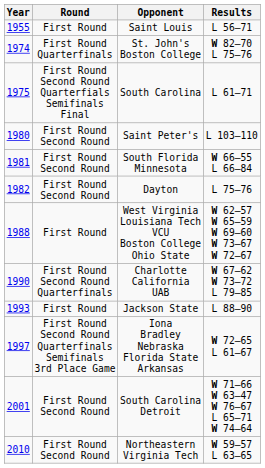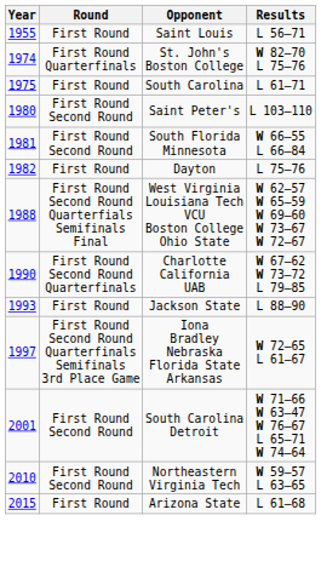South Carolina | Round: First Round Second Round Quarterfials Semifinals Final -> First Round
Dayton | Round: First Round Second Round -> First Round
West Virginia Louisiana Tech VCU Boston College Ohio State | Round: First Round -> First Round Second Round Quarterfials Semifinals Final
+ row: 2015 | First Round | Arizona State | L 61–68
